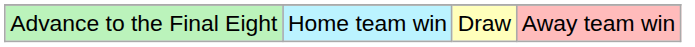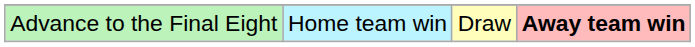Advance to the Final Eight | column 4: normal -> bold
